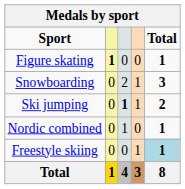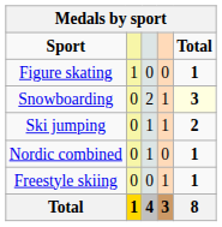Figure skating | column 2: bold -> normal
Snowboarding | Total: no background -> lightyellow background
Ski jumping | column 3: bold -> normal
Freestyle skiing | Total: lightblue background -> no background
